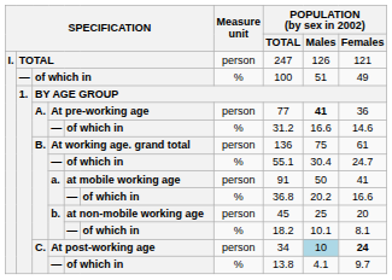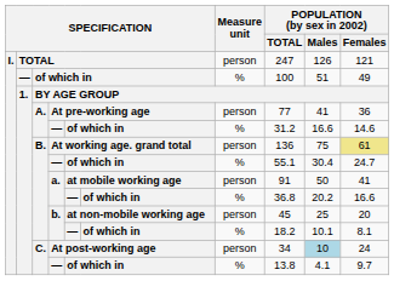At pre-working age | POPULATION (by sex in 2002) / Males: bold -> normal
At working age. grand total | POPULATION (by sex in 2002) / Females: no background -> khaki background
At post-working age | POPULATION (by sex in 2002) / Females: bold -> normal
